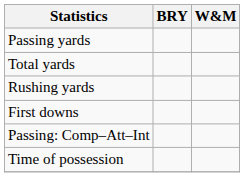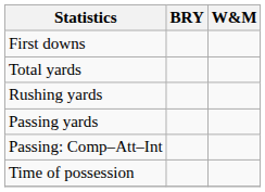rows swapped: First downs <-> Passing yards
